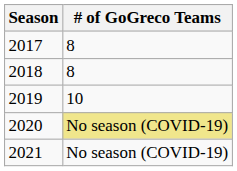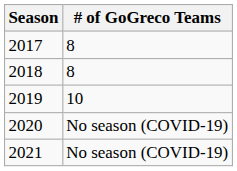2020 | # of GoGreco Teams: khaki background -> no background
